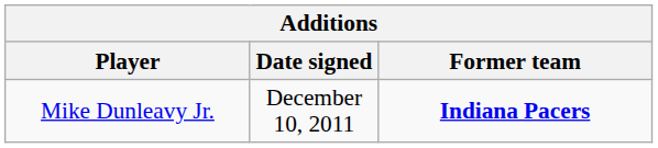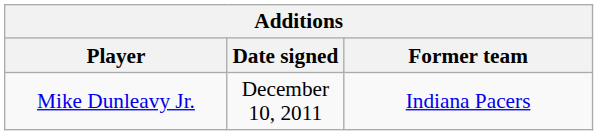Mike Dunleavy Jr. | Former team: bold -> normal
